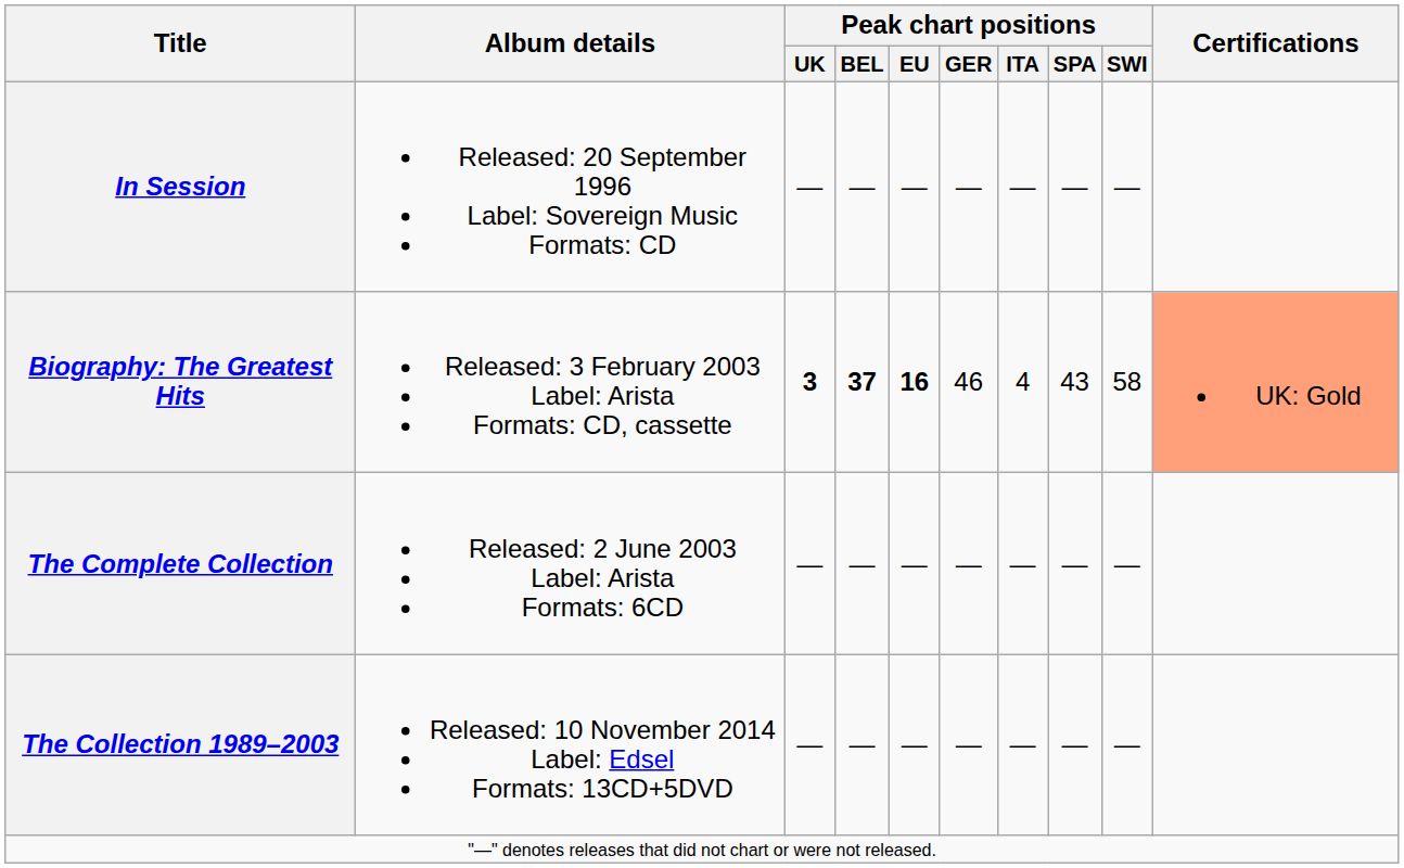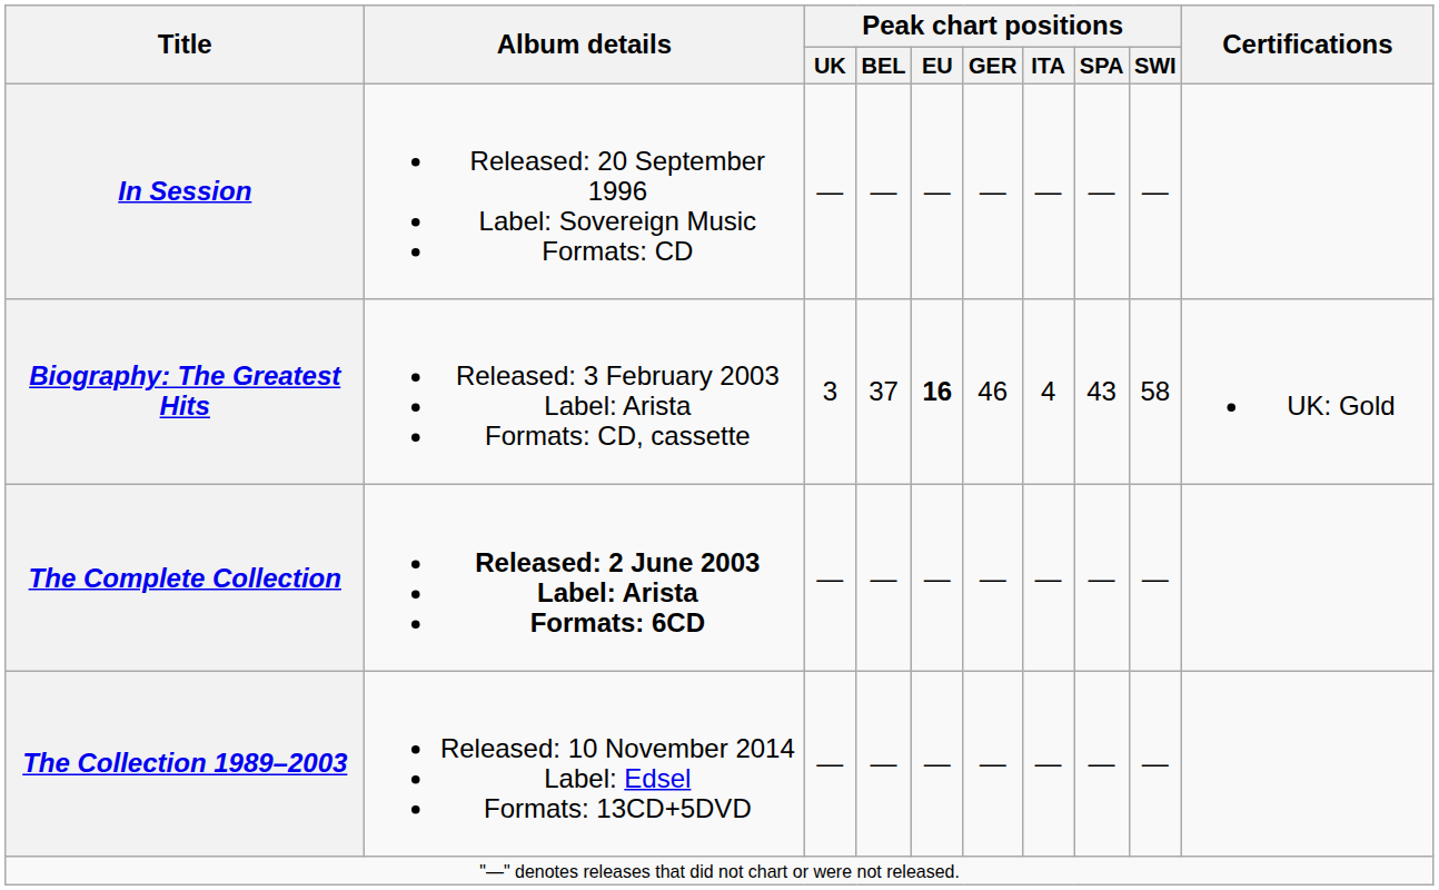Biography: The Greatest Hits | Peak chart positions / UK: bold -> normal
Biography: The Greatest Hits | Peak chart positions / BEL: bold -> normal
Biography: The Greatest Hits | Certifications: lightsalmon background -> no background
The Complete Collection | Album details: normal -> bold
